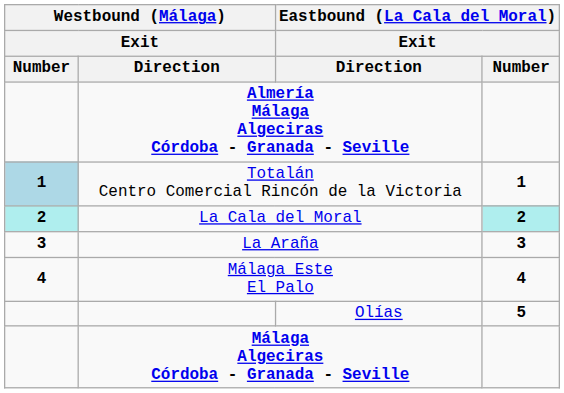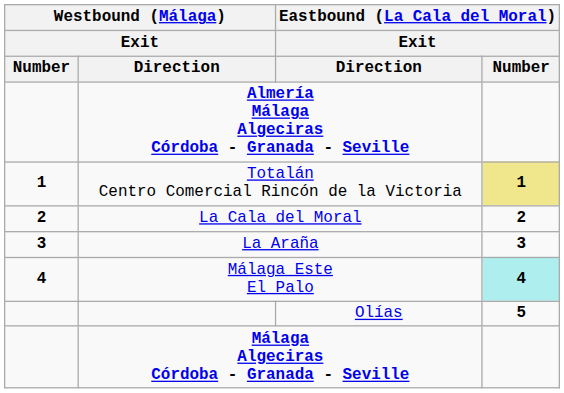Totalán Centro Comercial Rincón de la Victoria | Westbound (Málaga) / Exit / Number: lightblue background -> no background
Totalán Centro Comercial Rincón de la Victoria | Eastbound (La Cala del Moral) / Exit / Number: no background -> khaki background
La Cala del Moral | Westbound (Málaga) / Exit / Number: paleturquoise background -> no background
La Cala del Moral | Eastbound (La Cala del Moral) / Exit / Number: paleturquoise background -> no background
Málaga Este El Palo | Eastbound (La Cala del Moral) / Exit / Number: no background -> paleturquoise background
